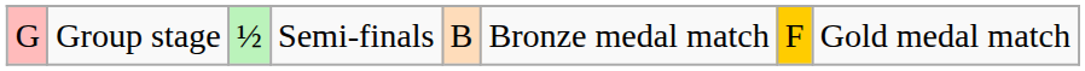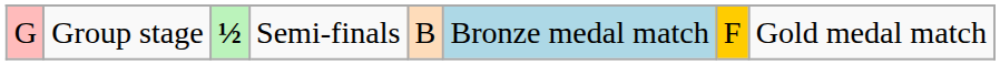Group stage | column 3: normal -> bold
Group stage | column 6: no background -> lightblue background
